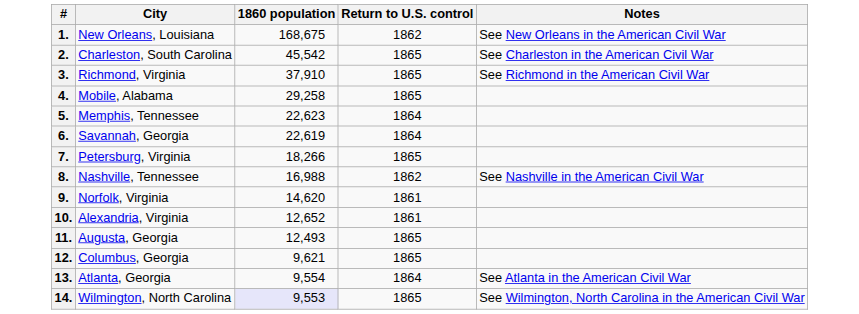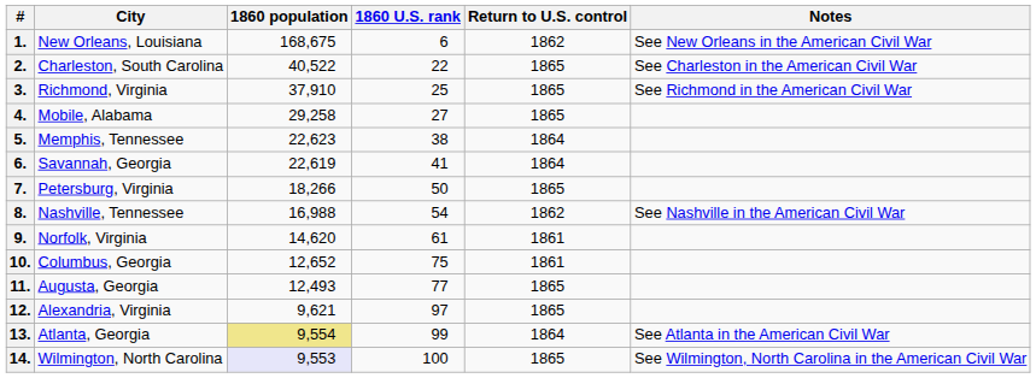+ column: 1860 U.S. rank | 6 | 22 | 25 | 27 | 38 | 41 | 50 | 54 | 61 | 75 | 77 | 97 | 99 | 100
2. | 1860 population: 45,542 -> 40,522
10. | City: Alexandria, Virginia -> Columbus, Georgia
12. | City: Columbus, Georgia -> Alexandria, Virginia
13. | 1860 population: no background -> khaki background
